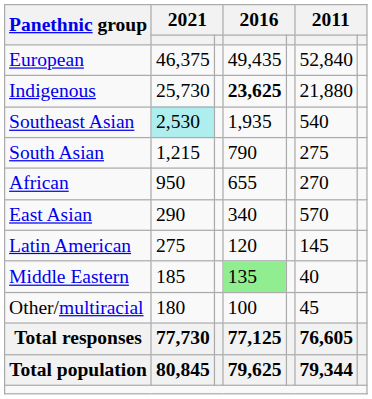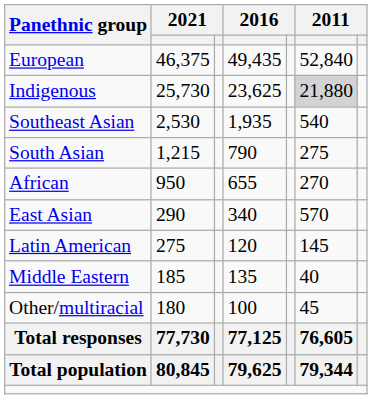Indigenous | column 4: bold -> normal
Indigenous | column 6: no background -> lightgrey background
Southeast Asian | column 2: paleturquoise background -> no background
Middle Eastern | column 4: lightgreen background -> no background
